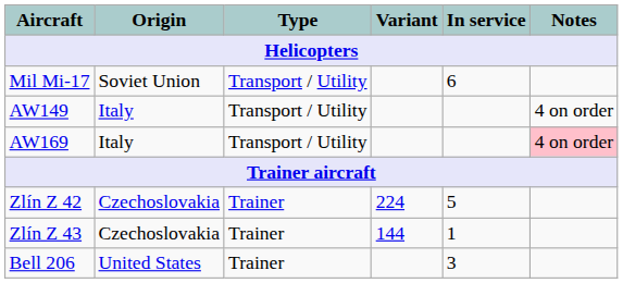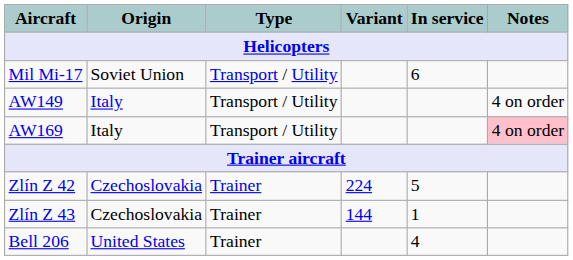Bell 206 | In service: 3 -> 4
